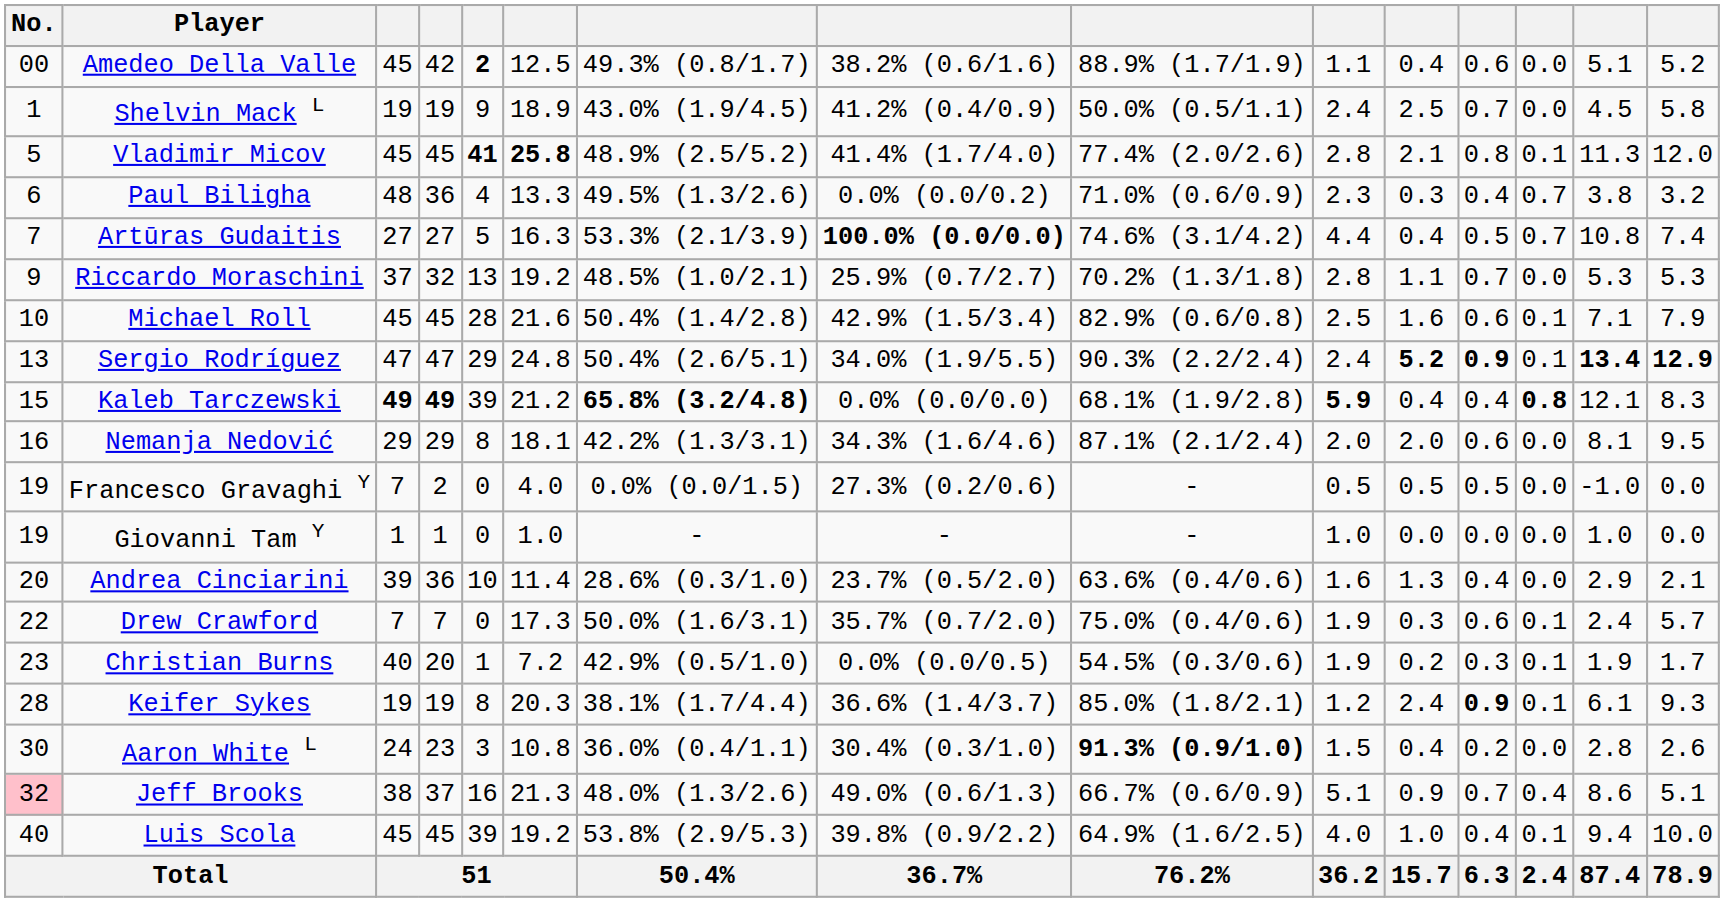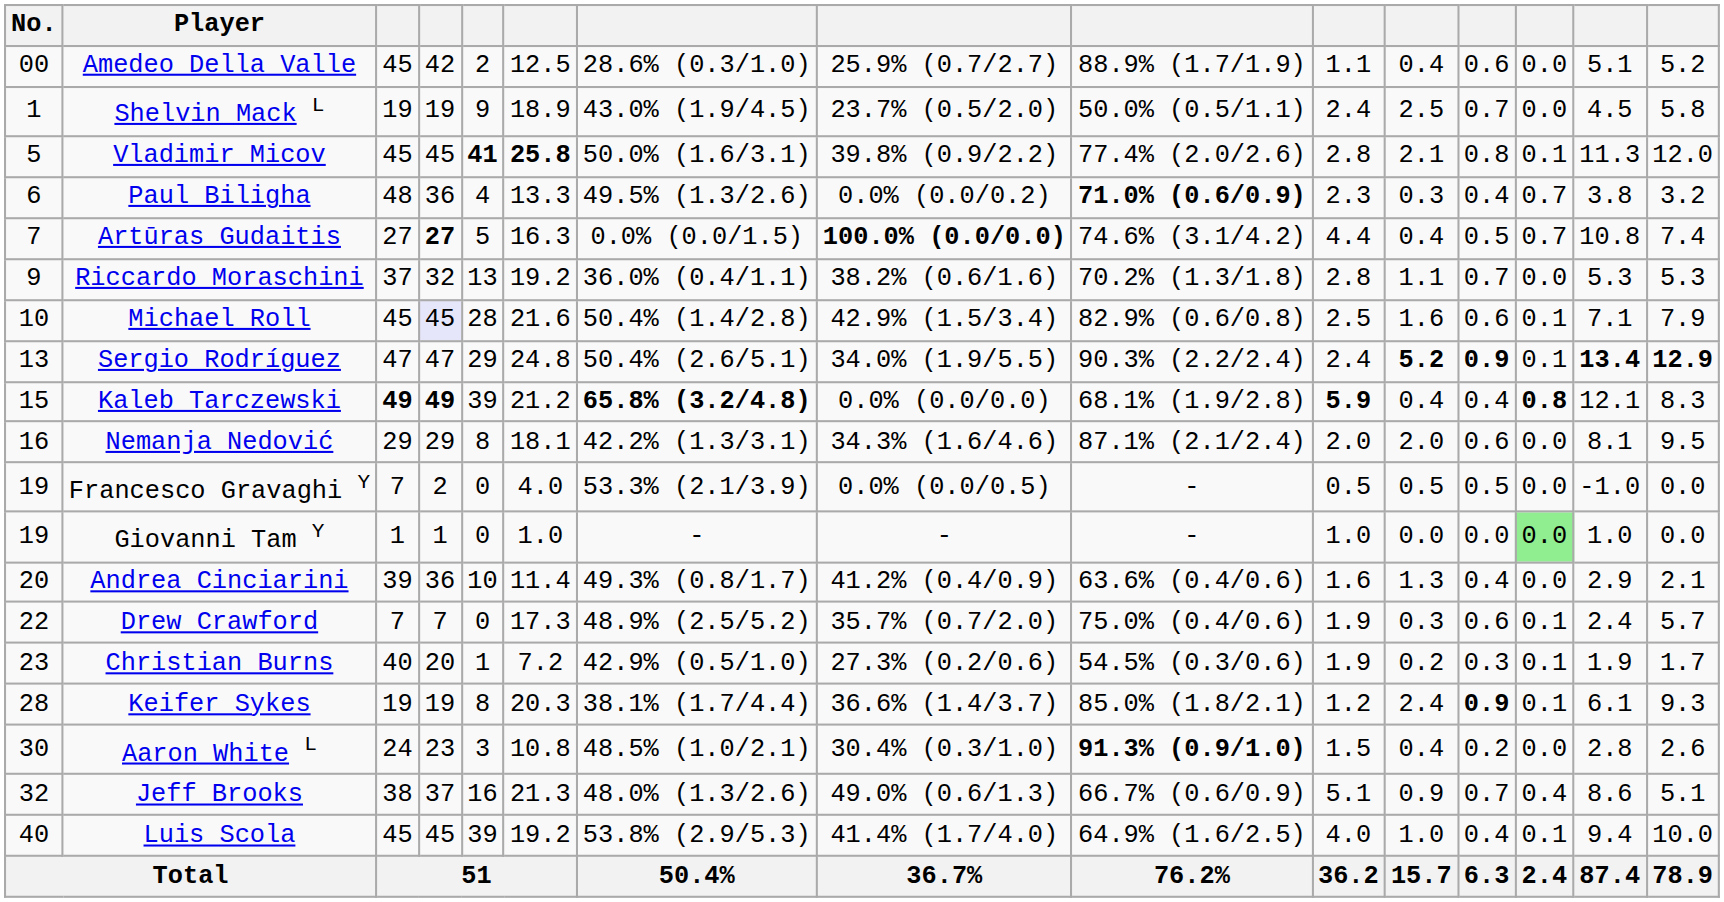Amedeo Della Valle | column 5: bold -> normal
Amedeo Della Valle | column 7: 49.3% (0.8/1.7) -> 28.6% (0.3/1.0)
Amedeo Della Valle | column 8: 38.2% (0.6/1.6) -> 25.9% (0.7/2.7)
Shelvin Mack L | column 8: 41.2% (0.4/0.9) -> 23.7% (0.5/2.0)
Vladimir Micov | column 7: 48.9% (2.5/5.2) -> 50.0% (1.6/3.1)
Vladimir Micov | column 8: 41.4% (1.7/4.0) -> 39.8% (0.9/2.2)
Paul Biligha | column 9: normal -> bold
Artūras Gudaitis | column 4: normal -> bold
Artūras Gudaitis | column 7: 53.3% (2.1/3.9) -> 0.0% (0.0/1.5)
Riccardo Moraschini | column 7: 48.5% (1.0/2.1) -> 36.0% (0.4/1.1)
Riccardo Moraschini | column 8: 25.9% (0.7/2.7) -> 38.2% (0.6/1.6)
Michael Roll | column 4: no background -> lavender background
Francesco Gravaghi Y | column 7: 0.0% (0.0/1.5) -> 53.3% (2.1/3.9)
Francesco Gravaghi Y | column 8: 27.3% (0.2/0.6) -> 0.0% (0.0/0.5)
Giovanni Tam Y | column 13: no background -> lightgreen background
Andrea Cinciarini | column 7: 28.6% (0.3/1.0) -> 49.3% (0.8/1.7)
Andrea Cinciarini | column 8: 23.7% (0.5/2.0) -> 41.2% (0.4/0.9)
Drew Crawford | column 7: 50.0% (1.6/3.1) -> 48.9% (2.5/5.2)
Christian Burns | column 8: 0.0% (0.0/0.5) -> 27.3% (0.2/0.6)
Aaron White L | column 7: 36.0% (0.4/1.1) -> 48.5% (1.0/2.1)
Jeff Brooks | No.: pink background -> no background
Luis Scola | column 8: 39.8% (0.9/2.2) -> 41.4% (1.7/4.0)
